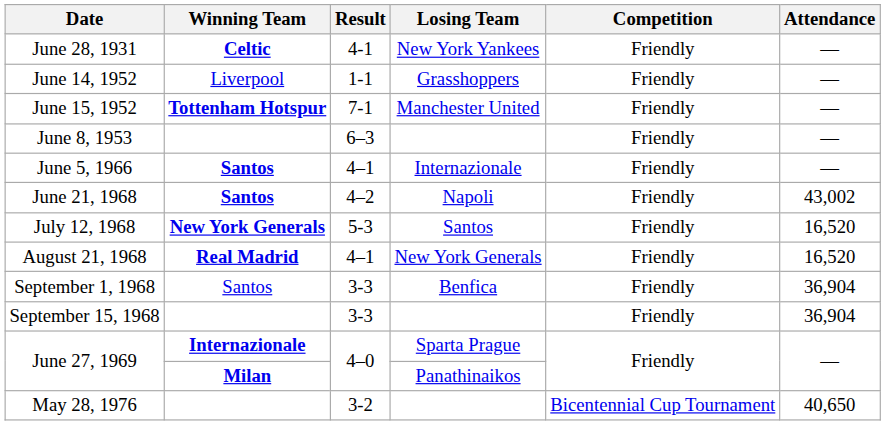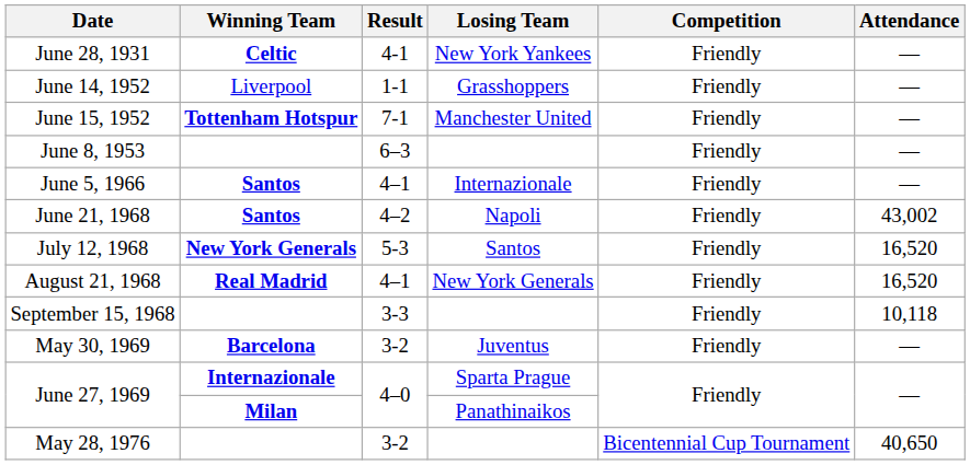- row: September 1, 1968 | Santos | 3-3 | Benfica | Friendly | 36,904
September 15, 1968 | Attendance: 36,904 -> 10,118
+ row: May 30, 1969 | Barcelona | 3-2 | Juventus | Friendly | —
